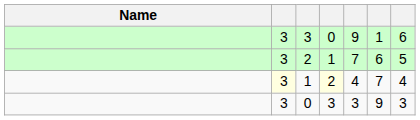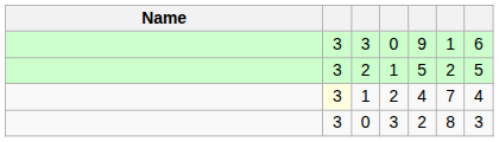row 3 | column 5: 7 -> 5
row 3 | column 6: 6 -> 2
row 4 | column 4: lightyellow background -> no background
row 5 | column 5: 3 -> 2
row 5 | column 6: 9 -> 8
